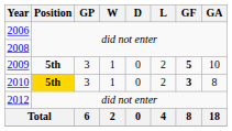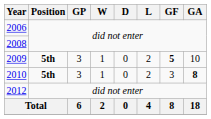2010 | Position: gold background -> no background
2010 | GF: bold -> normal
2010 | GA: normal -> bold
